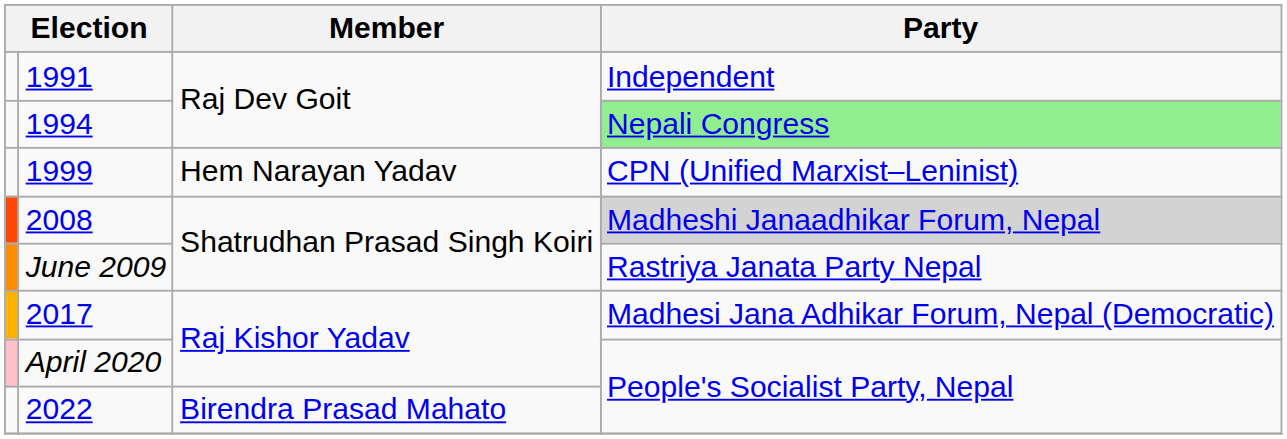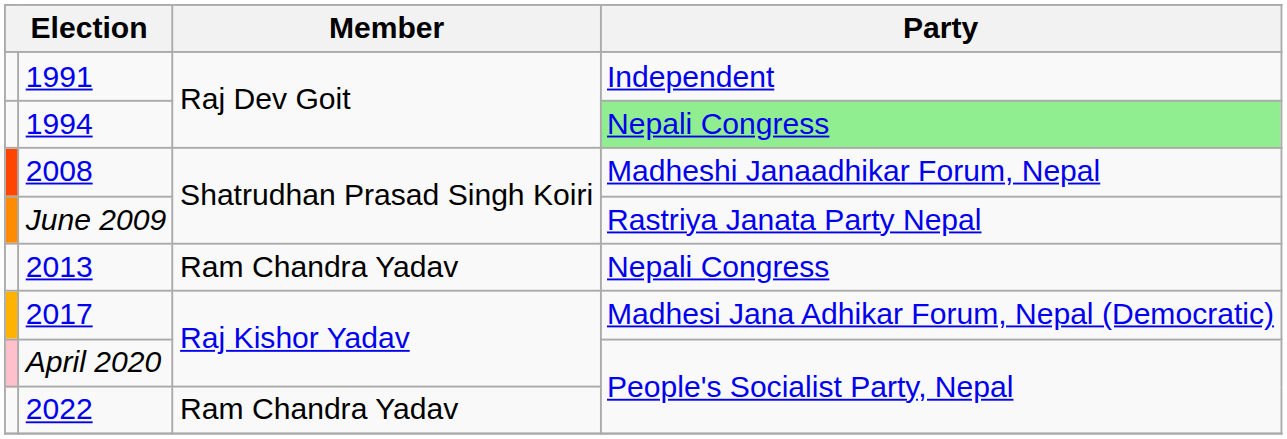- row: 1999 | Hem Narayan Yadav | CPN (Unified Marxist–Leninist)
2008 | Party: lightgrey background -> no background
+ row: 2013 | Ram Chandra Yadav | Nepali Congress
2022 | Member: Birendra Prasad Mahato -> Ram Chandra Yadav
